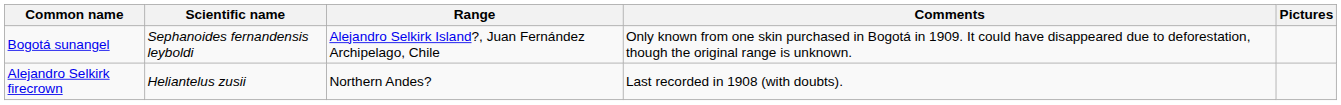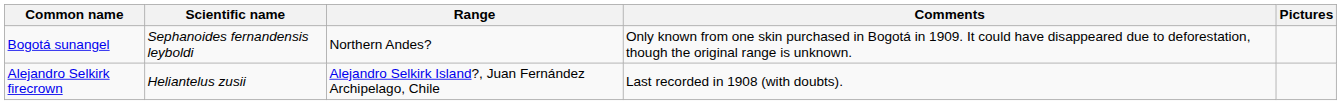Bogotá sunangel | Range: Alejandro Selkirk Island?, Juan Fernández Archipelago, Chile -> Northern Andes?
Alejandro Selkirk firecrown | Range: Northern Andes? -> Alejandro Selkirk Island?, Juan Fernández Archipelago, Chile
